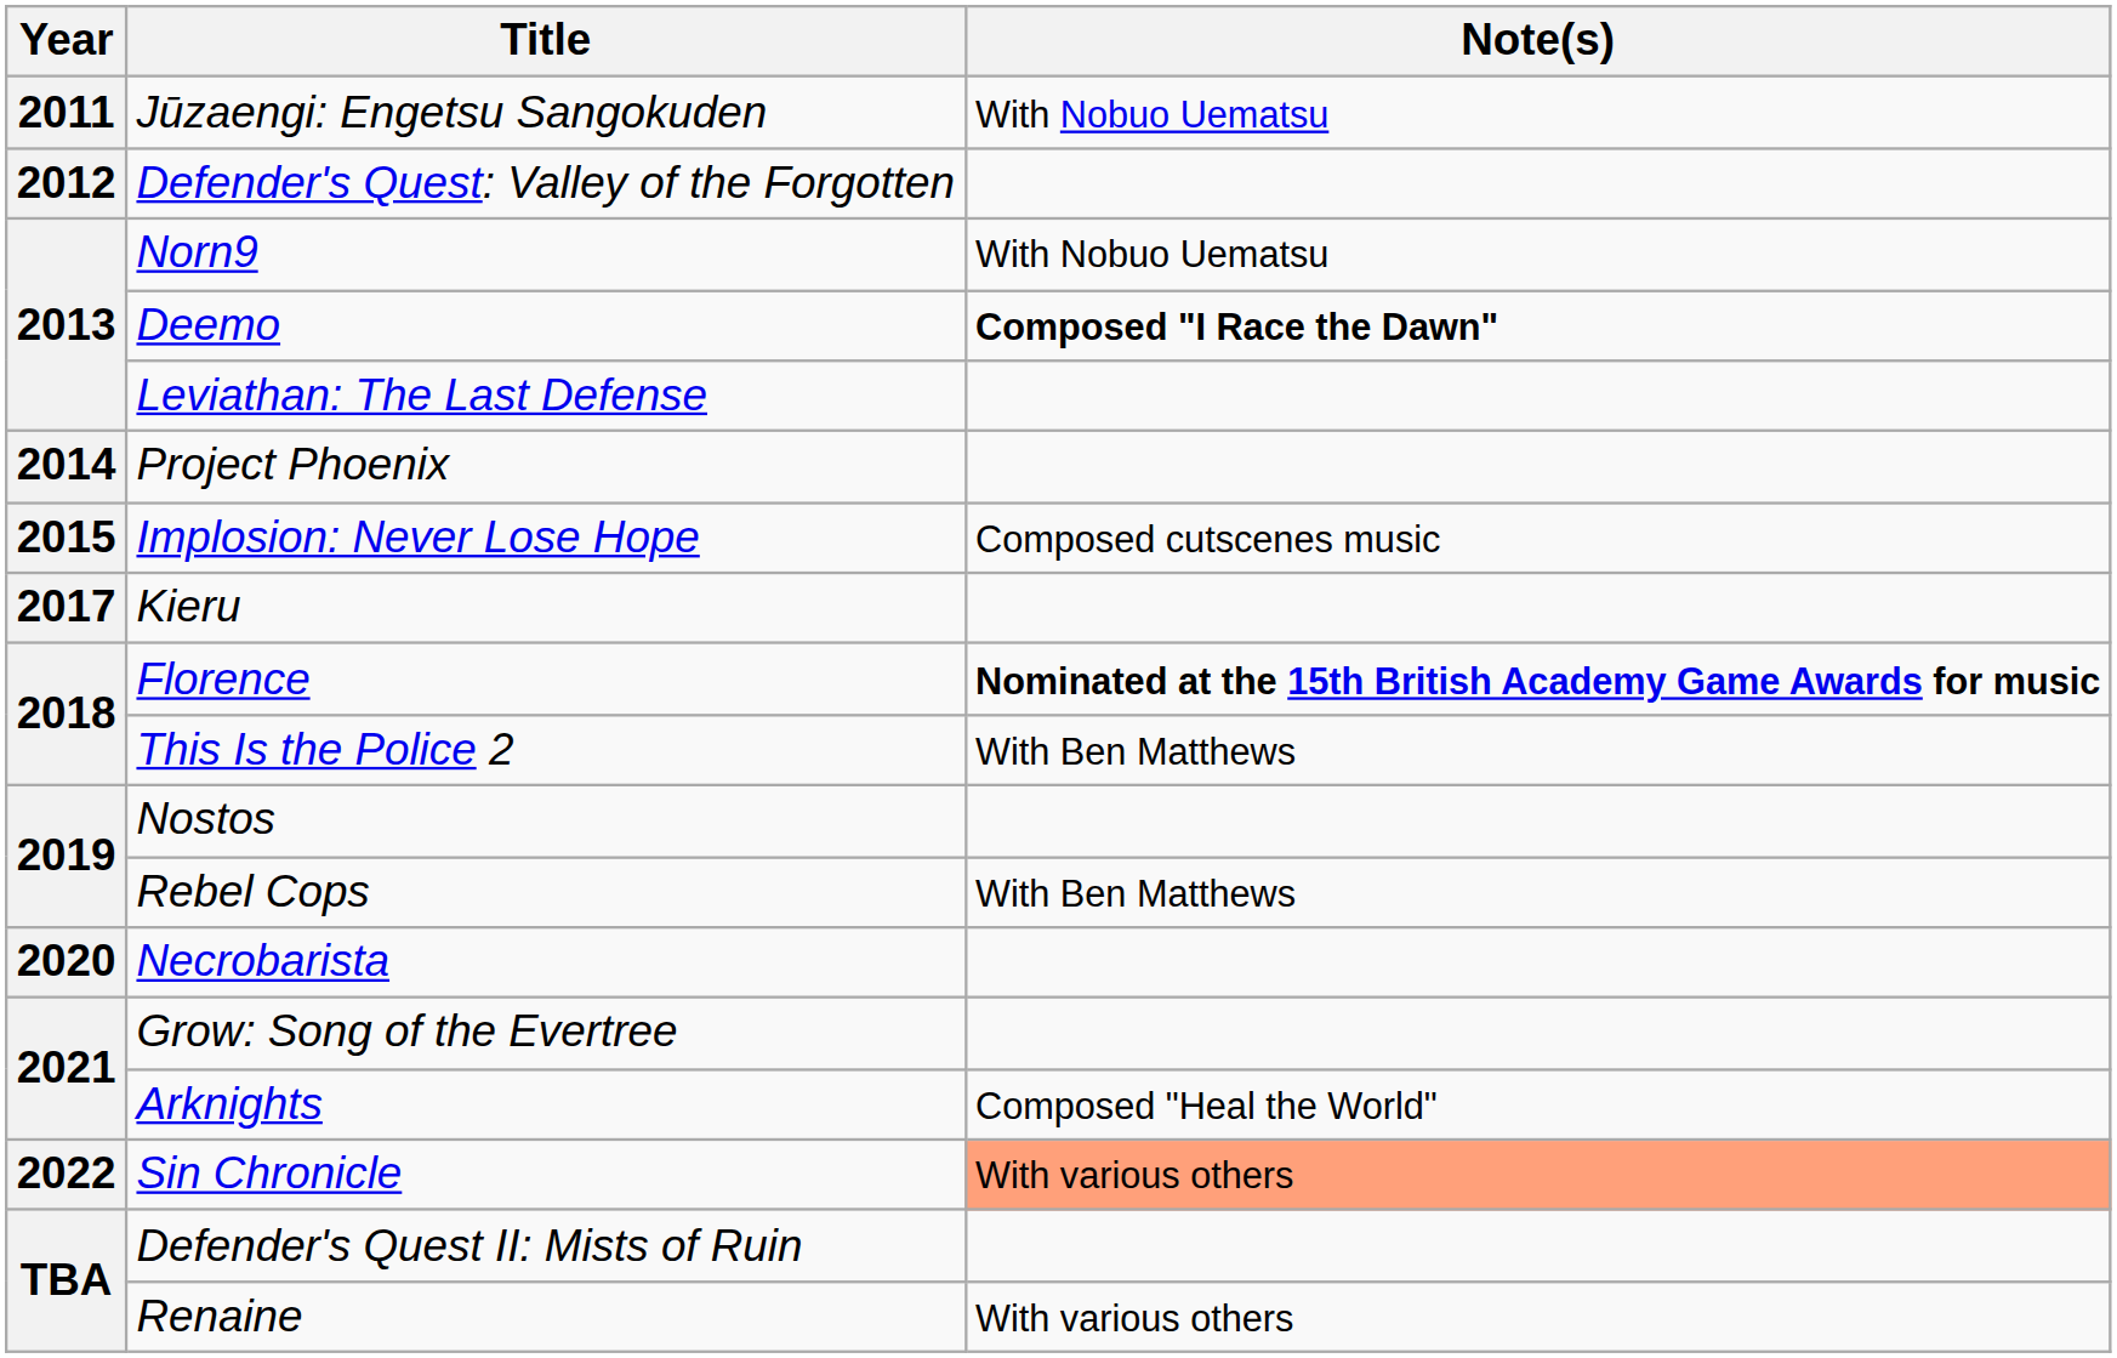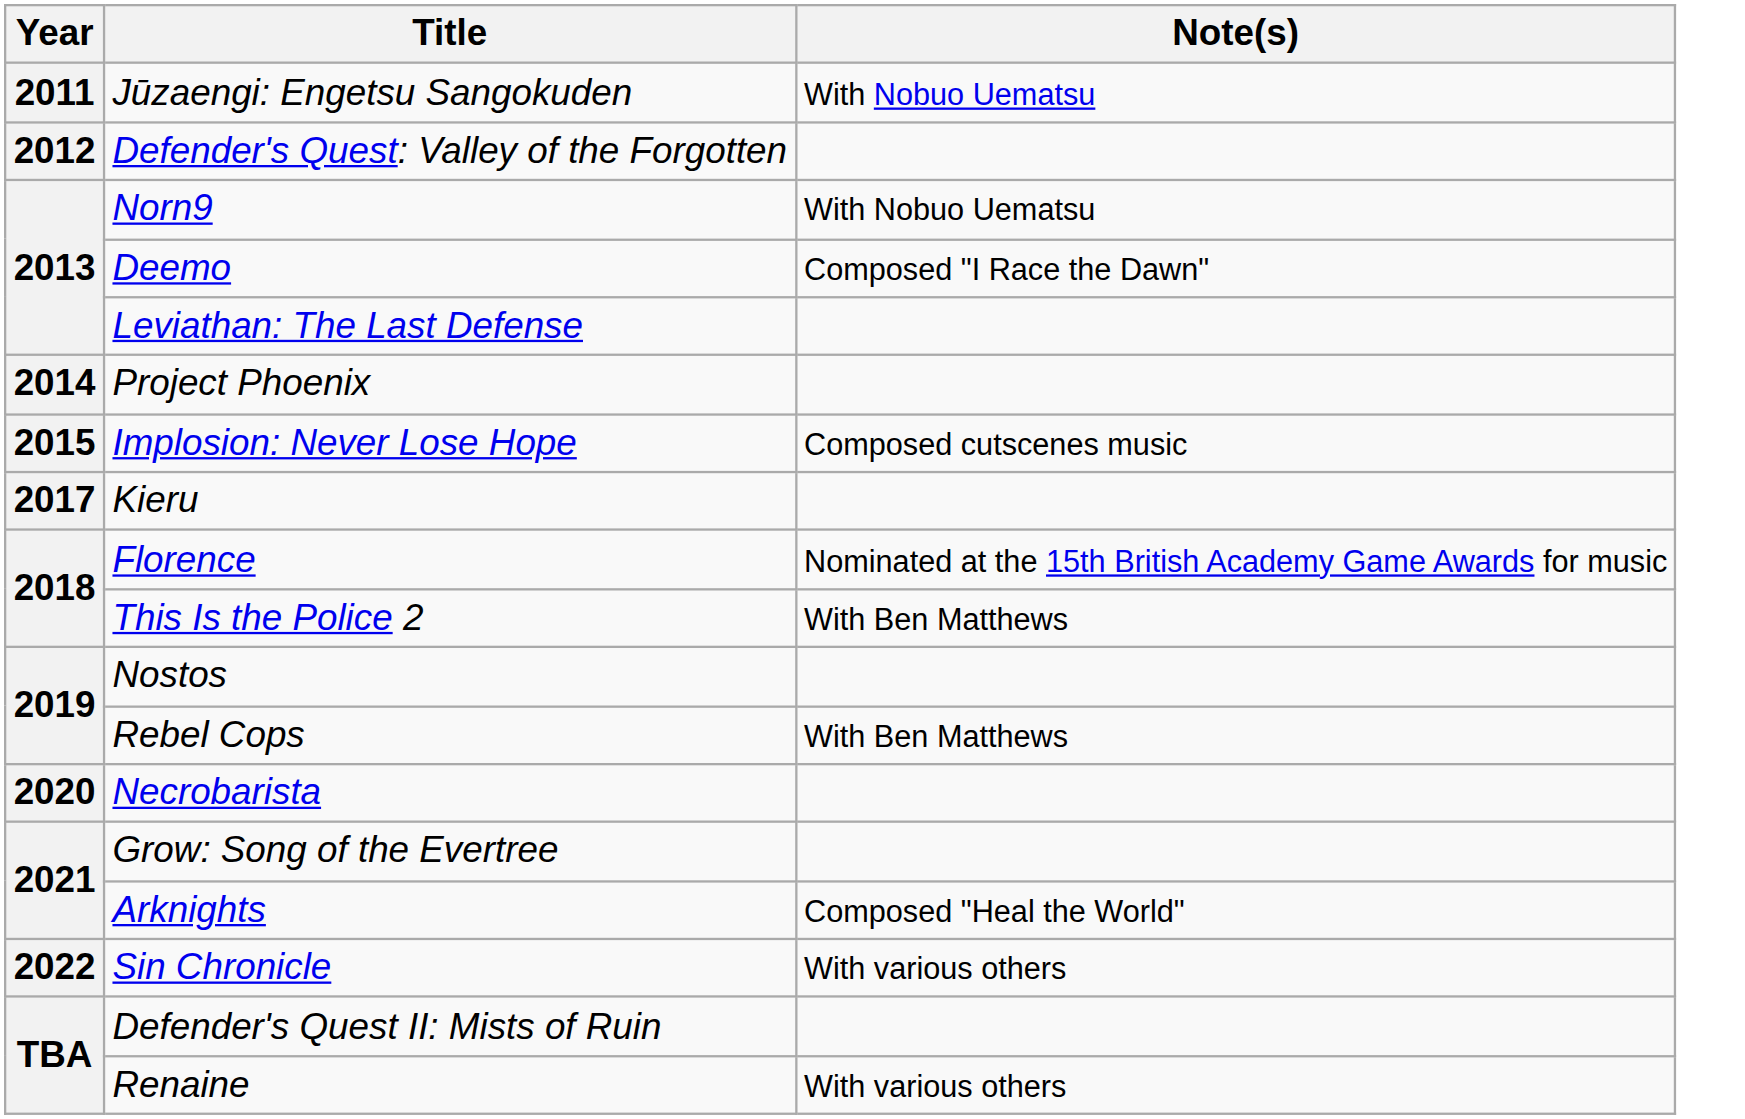Deemo | Note(s): bold -> normal
Florence | Note(s): bold -> normal
Sin Chronicle | Note(s): lightsalmon background -> no background
